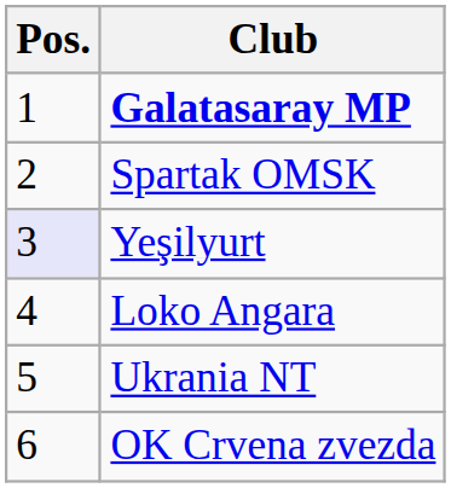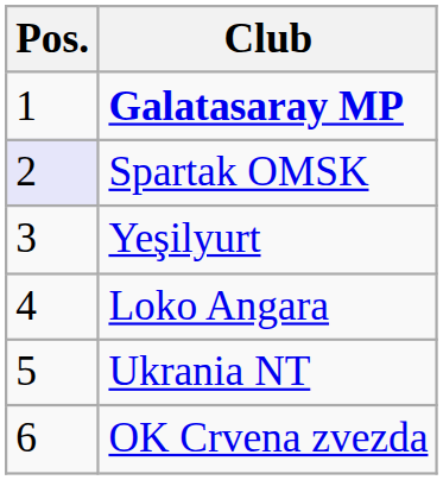Spartak OMSK | Pos.: no background -> lavender background
Yeşilyurt | Pos.: lavender background -> no background
